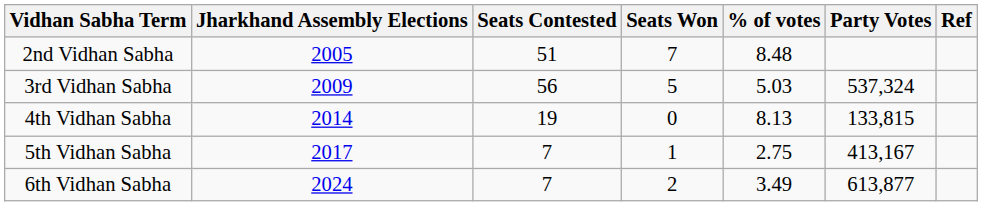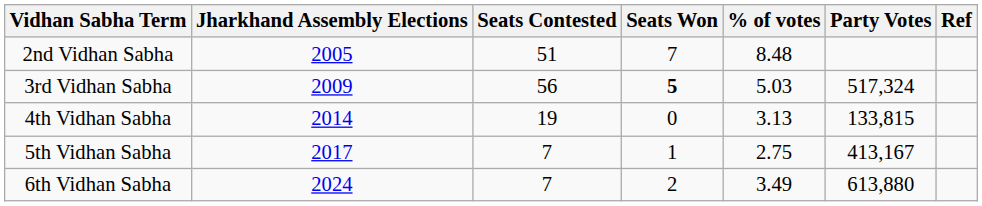3rd Vidhan Sabha | Seats Won: normal -> bold
3rd Vidhan Sabha | Party Votes: 537,324 -> 517,324
4th Vidhan Sabha | % of votes: 8.13 -> 3.13
6th Vidhan Sabha | Party Votes: 613,877 -> 613,880
